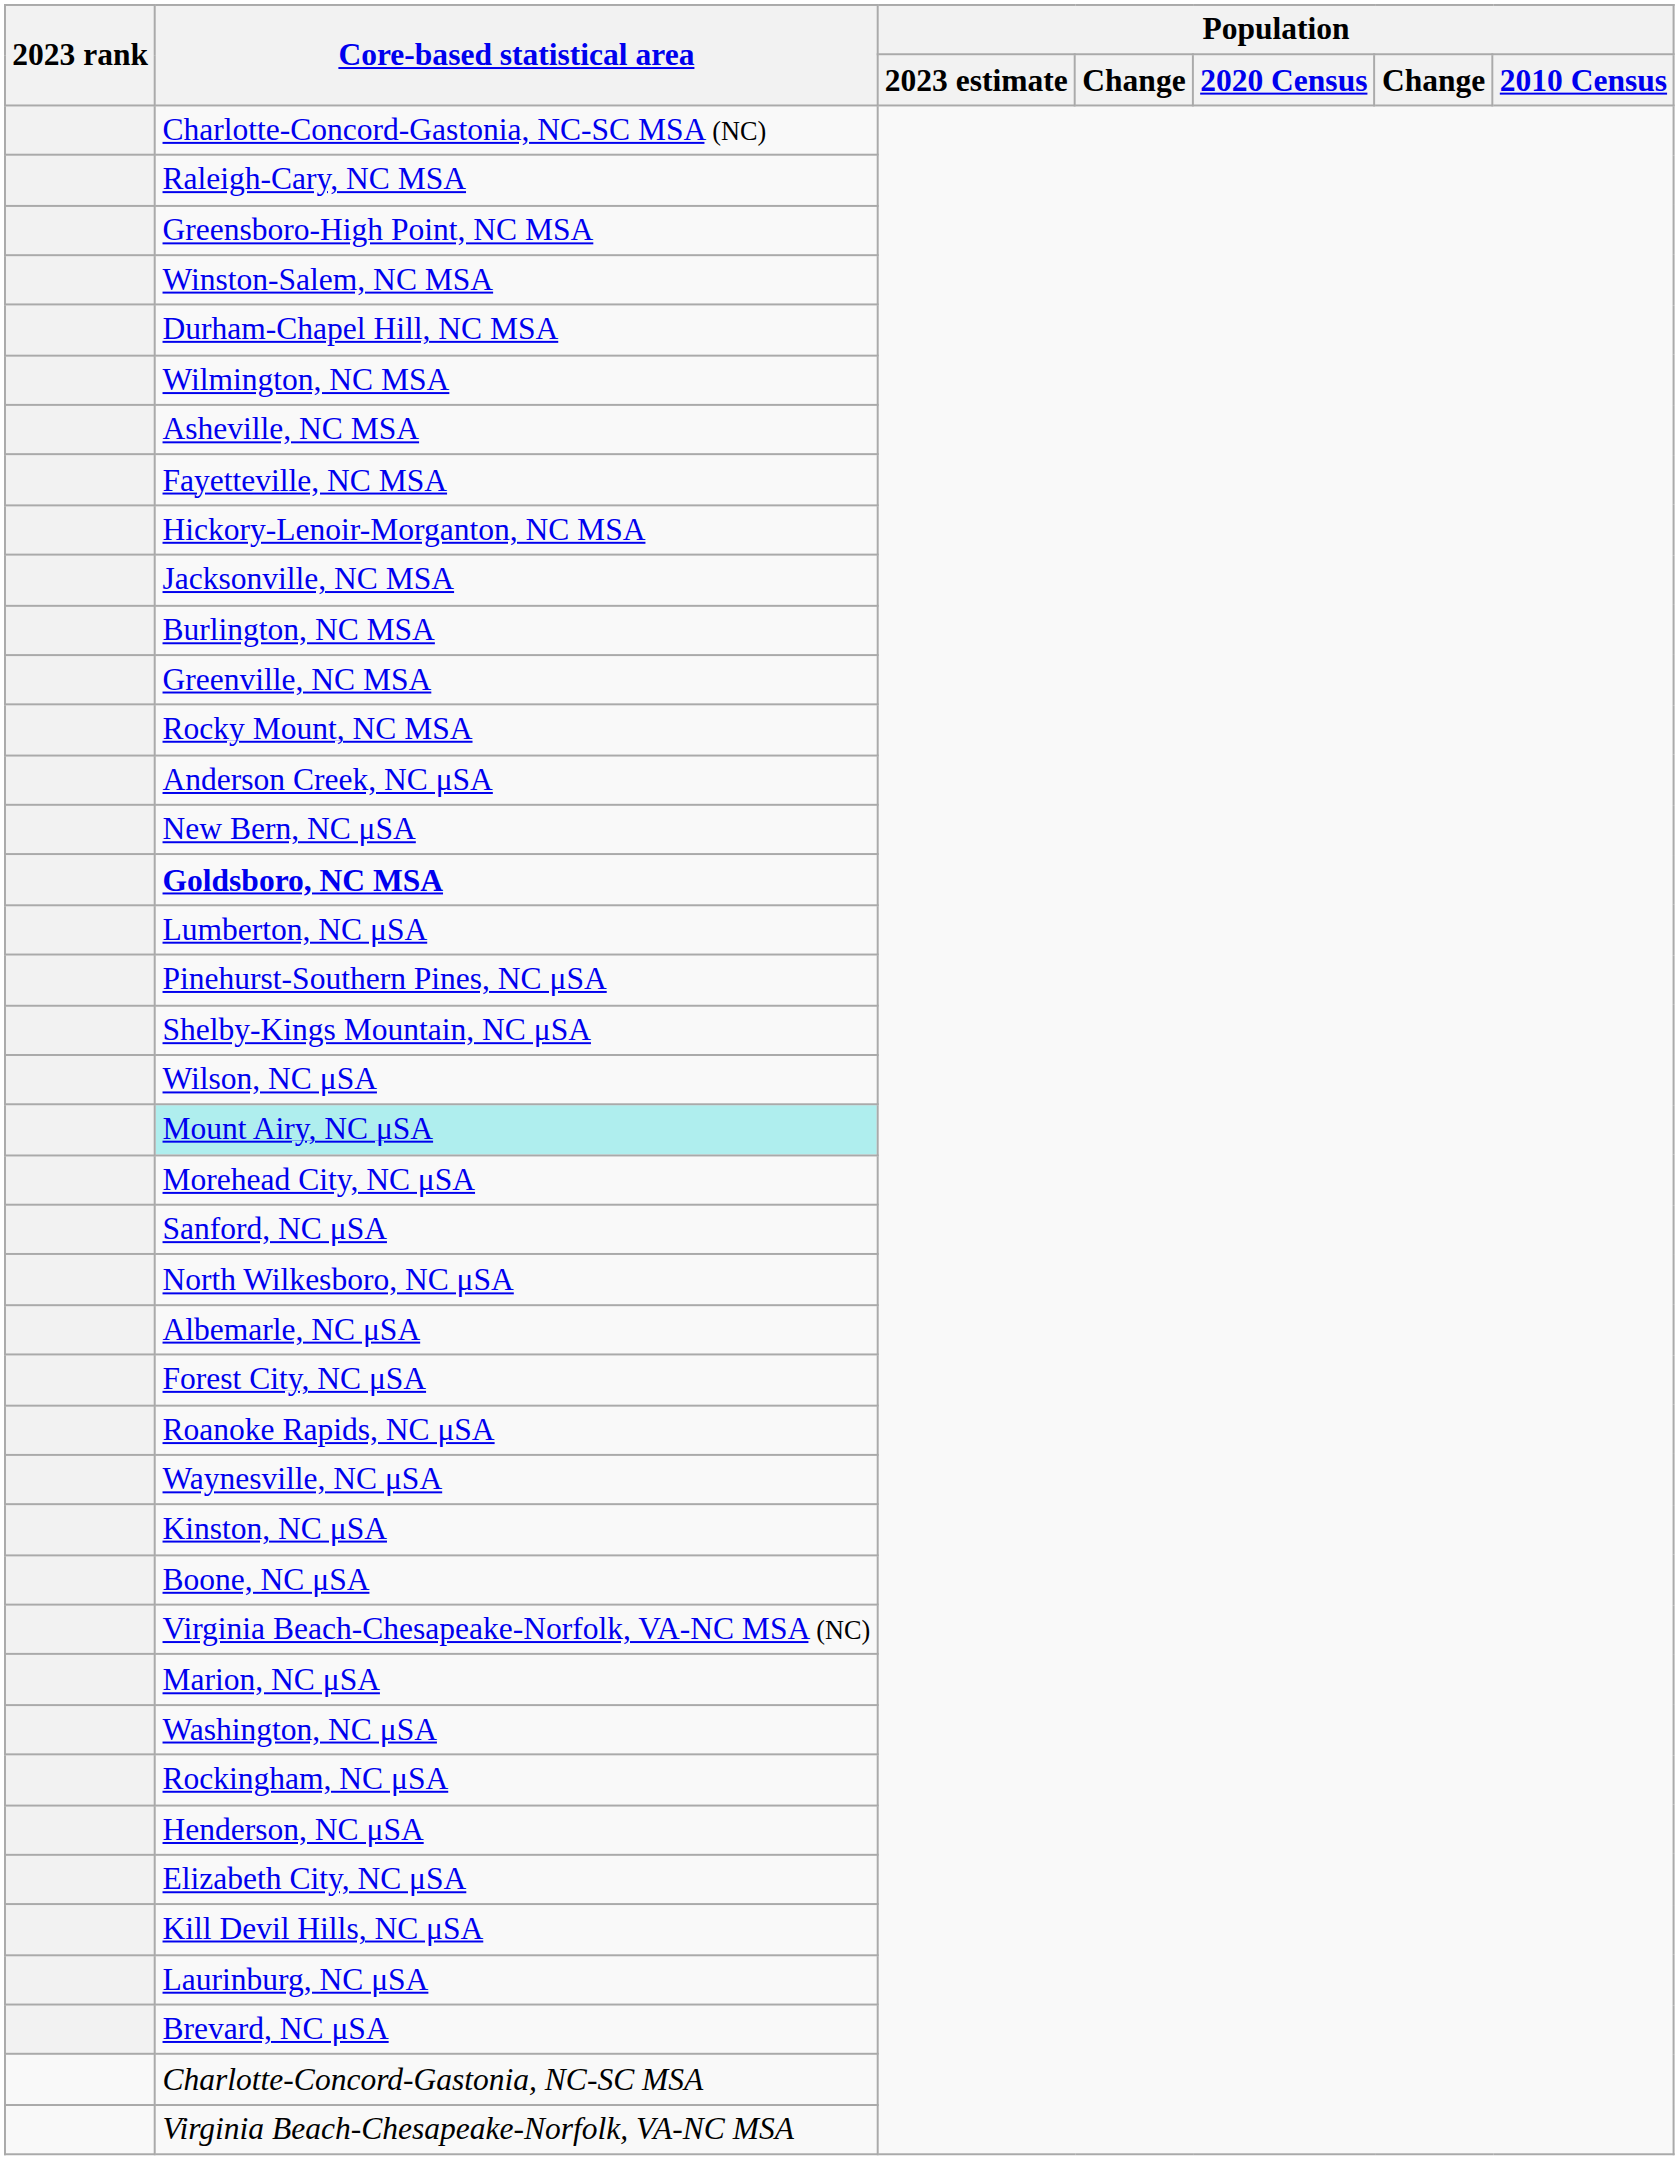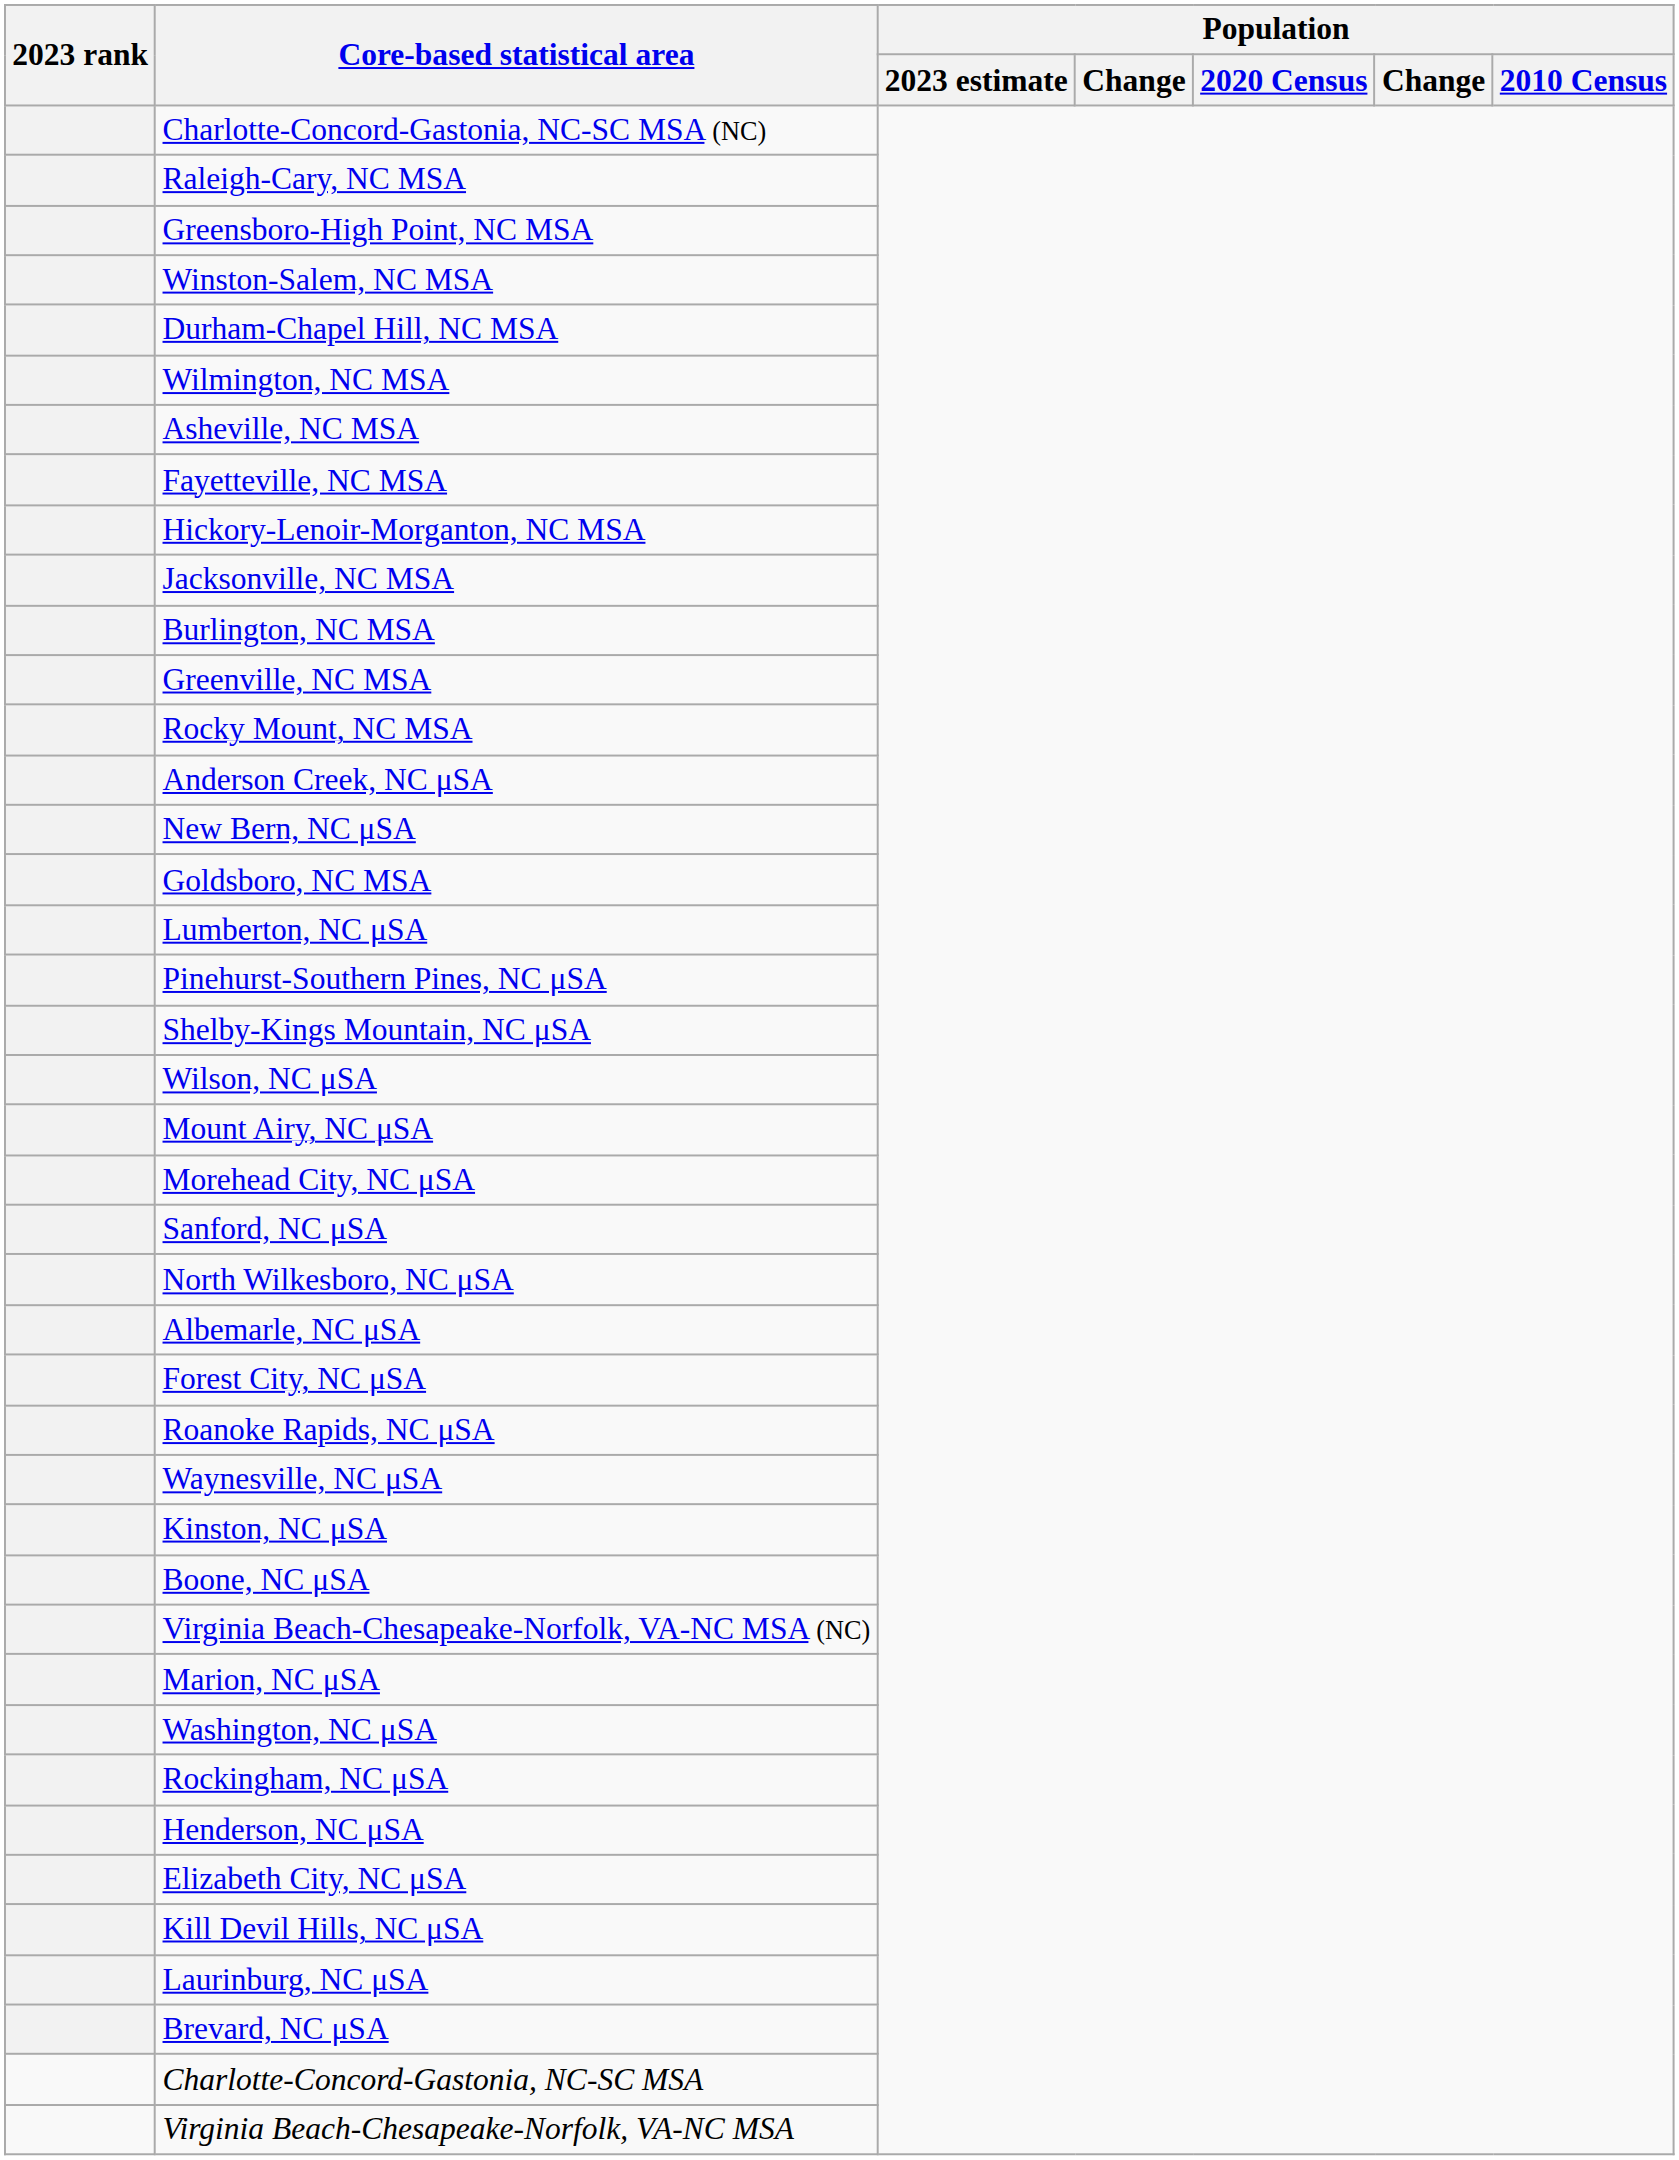Goldsboro, NC MSA | Core-based statistical area: bold -> normal
Mount Airy, NC μSA | Core-based statistical area: paleturquoise background -> no background
